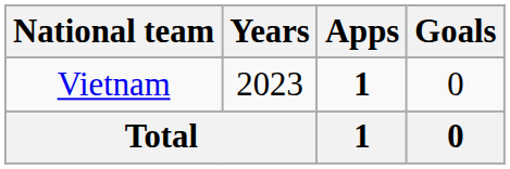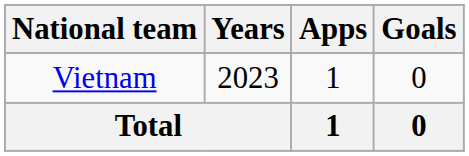Vietnam | Apps: bold -> normal
